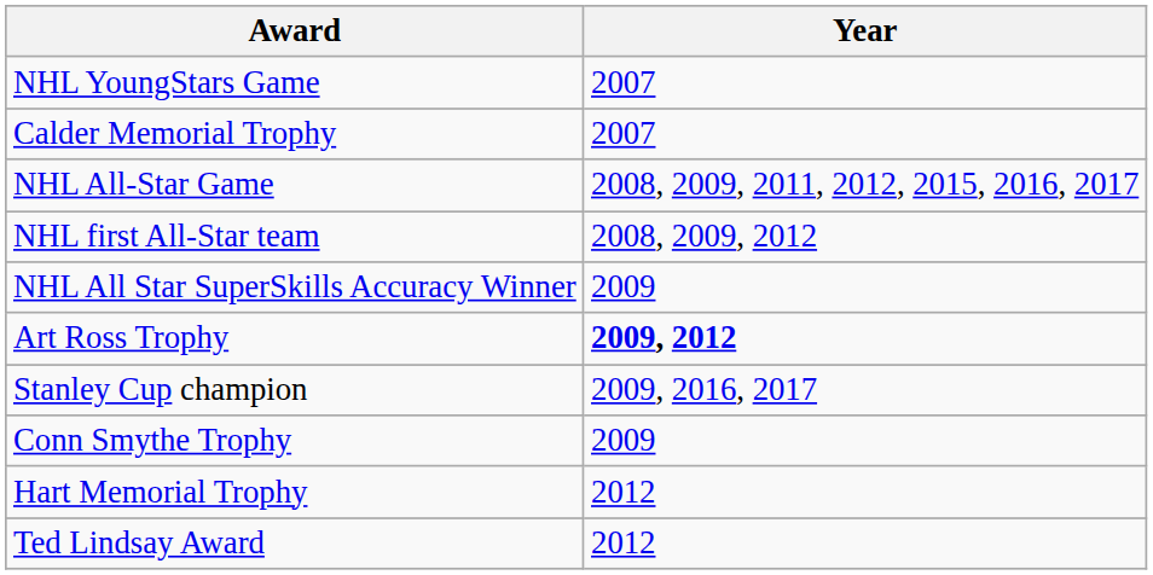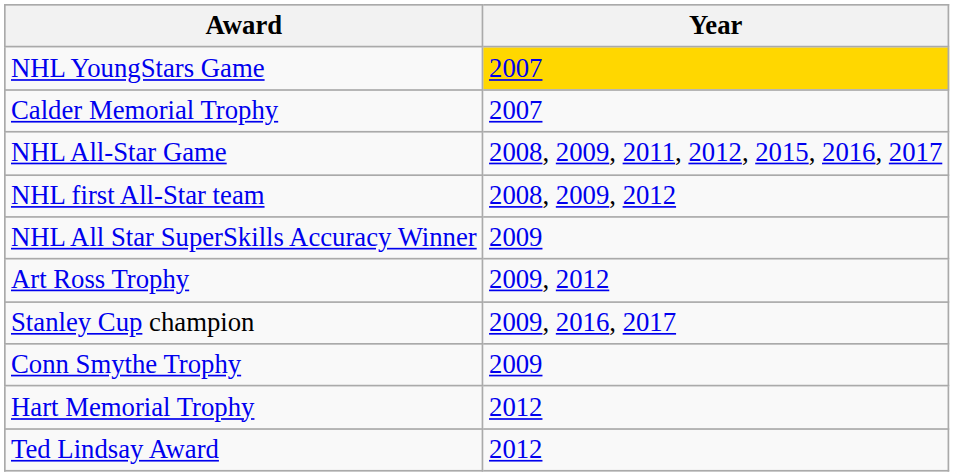NHL YoungStars Game | Year: no background -> gold background
Art Ross Trophy | Year: bold -> normal
